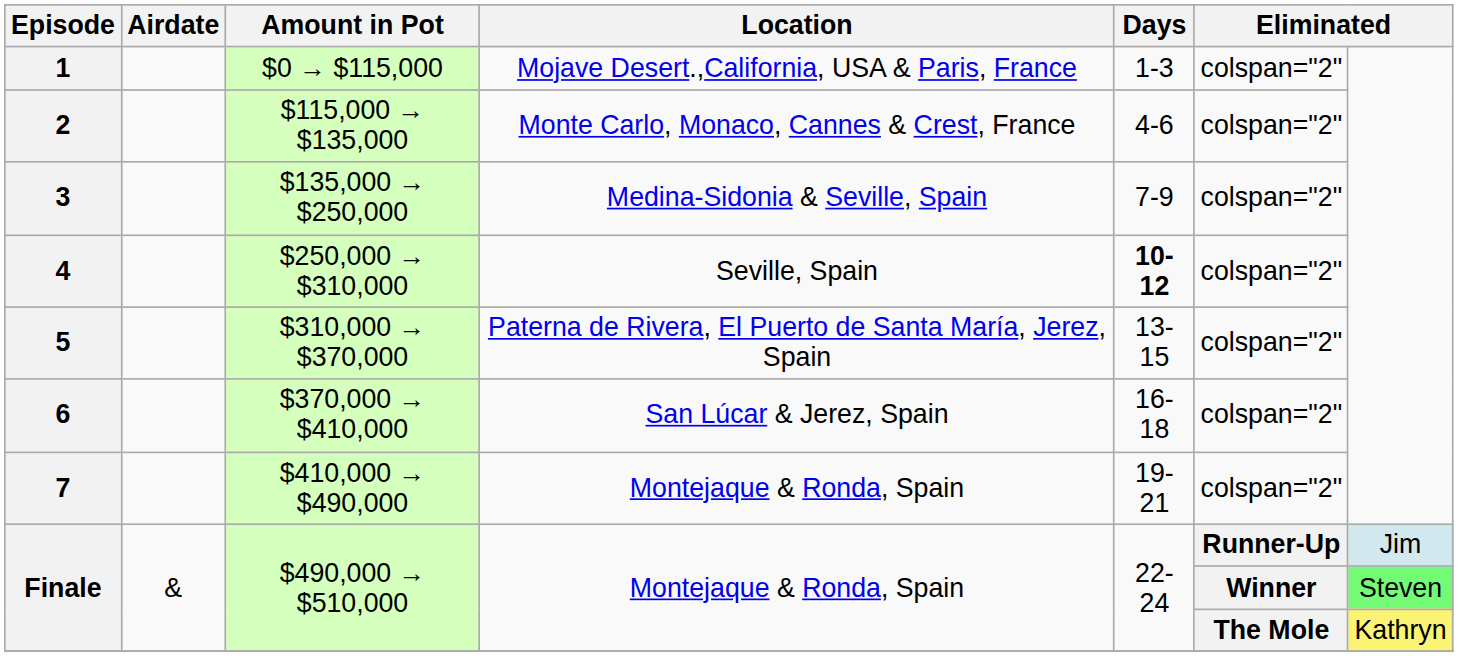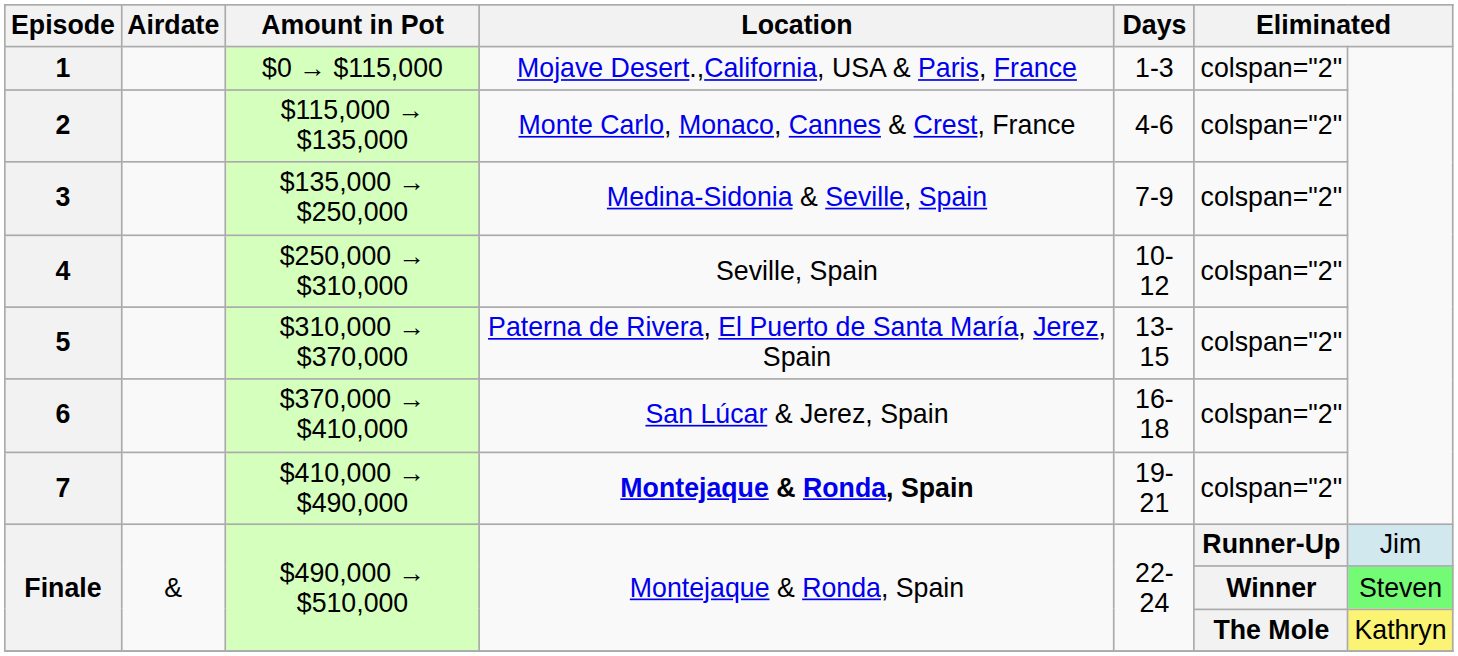4 | Days: bold -> normal
7 | Location: normal -> bold
